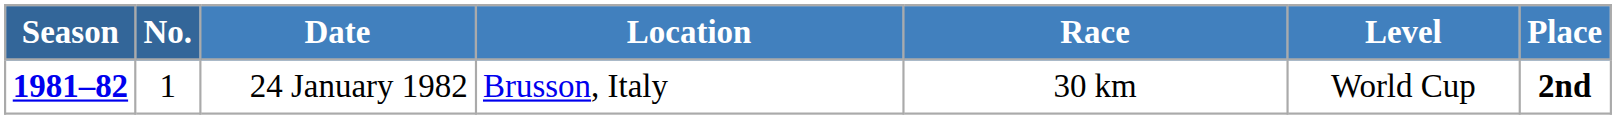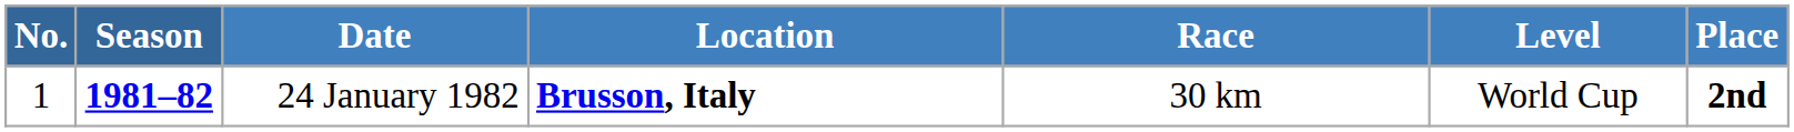columns swapped: No. <-> Season
24 January 1982 | Location: normal -> bold
